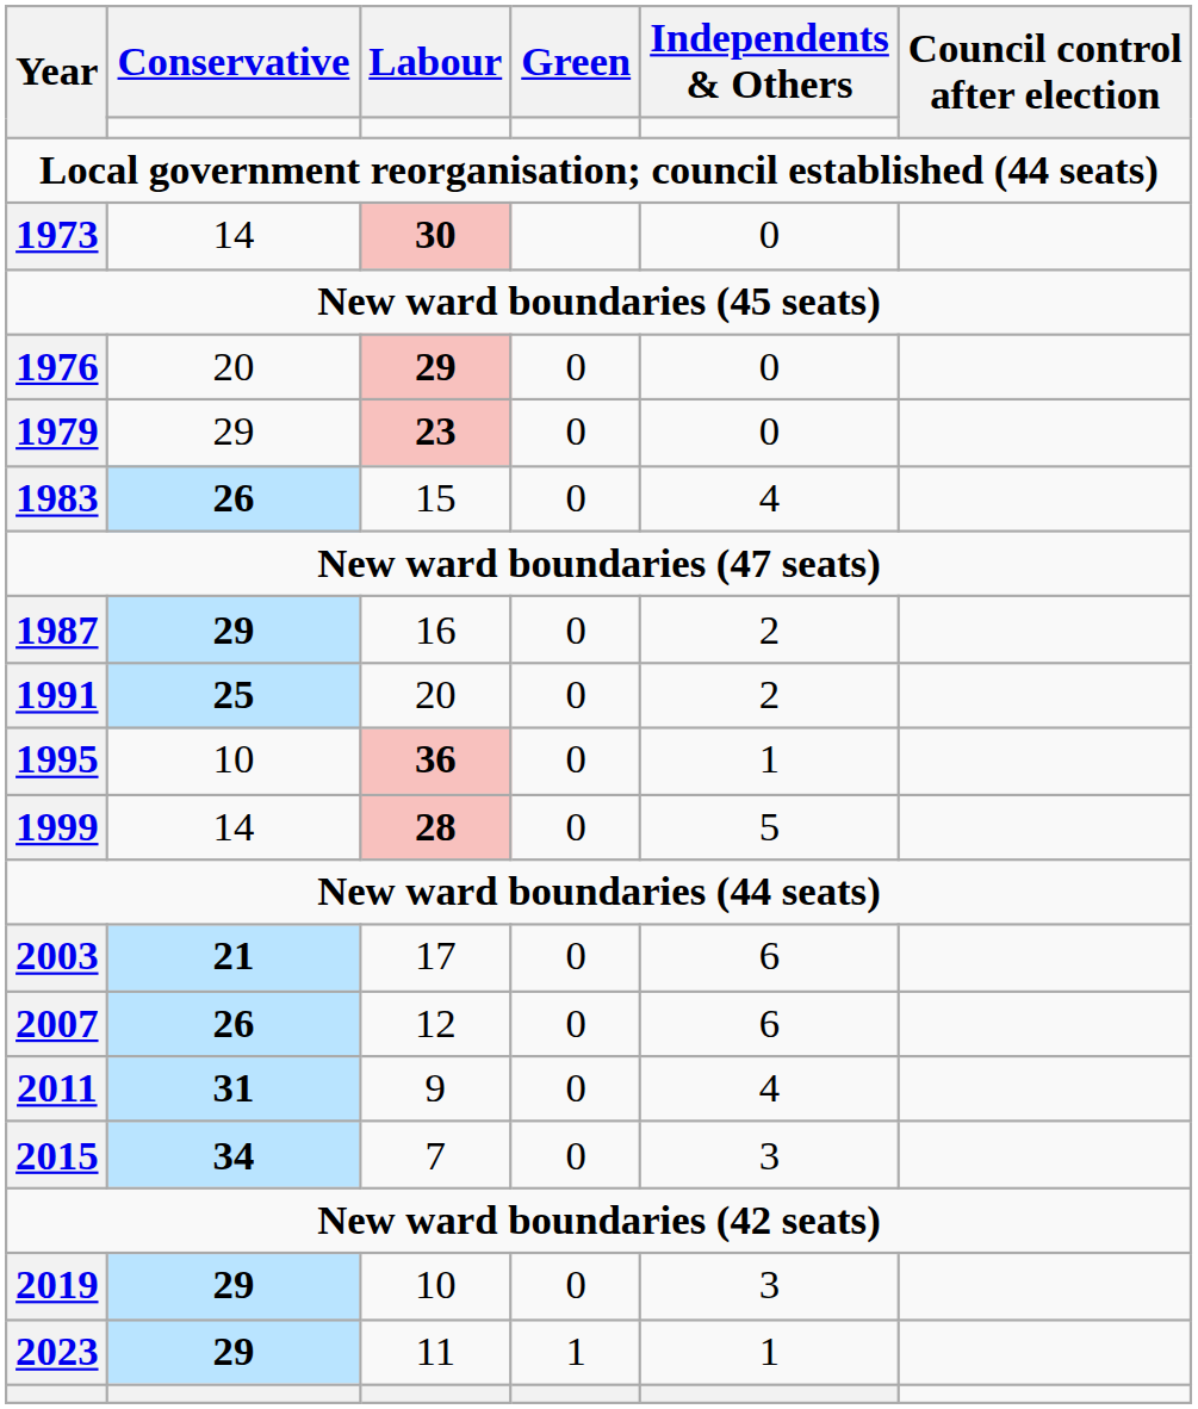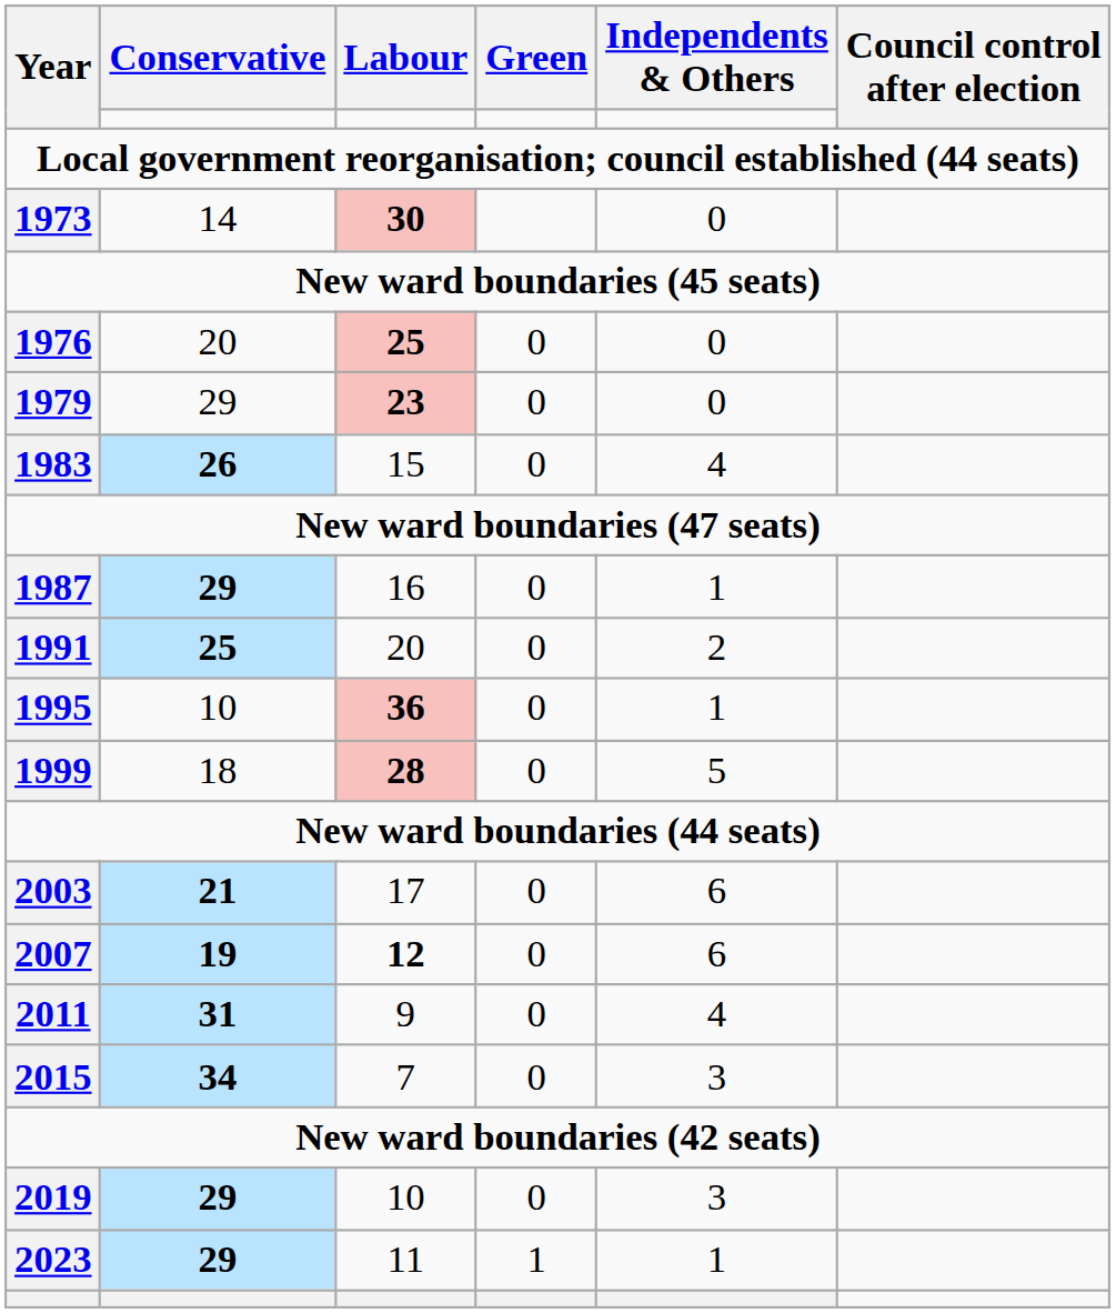1976 | Labour: 29 -> 25
1987 | Independents & Others: 2 -> 1
1999 | Conservative: 14 -> 18
2007 | Conservative: 26 -> 19
2007 | Labour: normal -> bold
